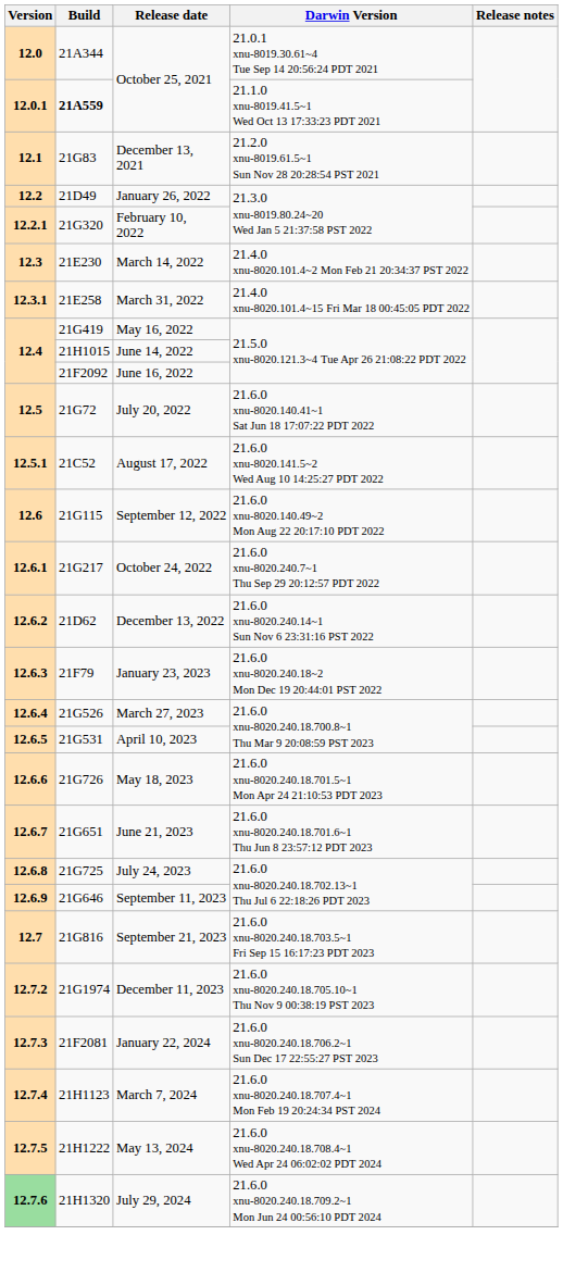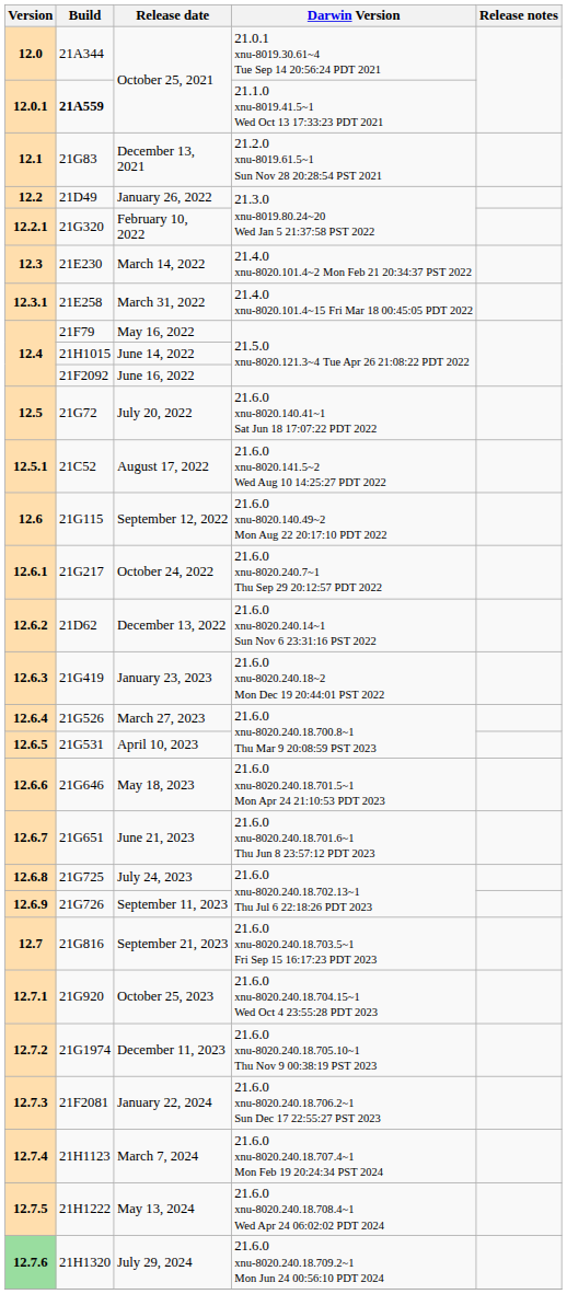12.4 / May 16, 2022 | Build: 21G419 -> 21F79
12.6.3 | Build: 21F79 -> 21G419
12.6.6 | Build: 21G726 -> 21G646
12.6.9 | Build: 21G646 -> 21G726
+ row: 12.7.1 | 21G920 | October 25, 2023 | 21.6.0 xnu-8020.240.18.704.15~1 Wed Oct 4 23:55:28 PDT 2023
